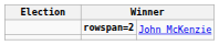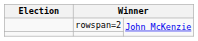rowspan=2 | column 2: bold -> normal
